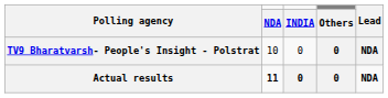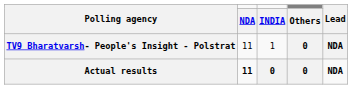TV9 Bharatvarsh- People's Insight - Polstrat | NDA: 10 -> 11
TV9 Bharatvarsh- People's Insight - Polstrat | INDIA: 0 -> 1
